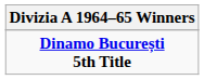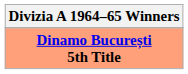row 2 | column 1: no background -> lightsalmon background
